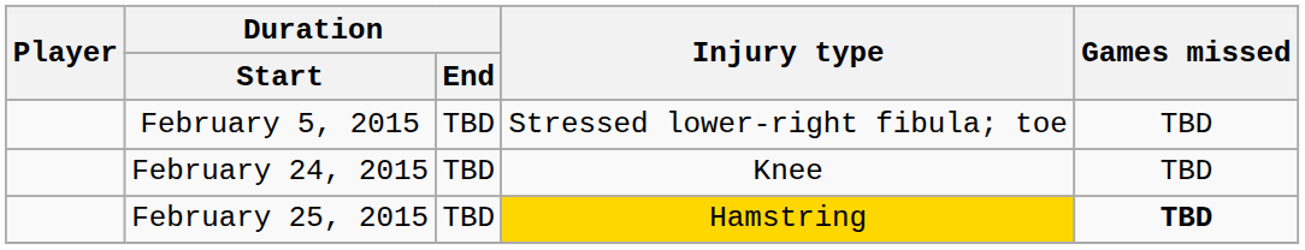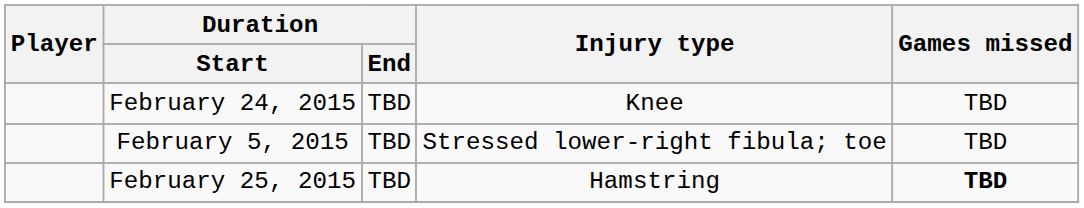rows swapped: February 5, 2015 <-> February 24, 2015
February 25, 2015 | Injury type: gold background -> no background
